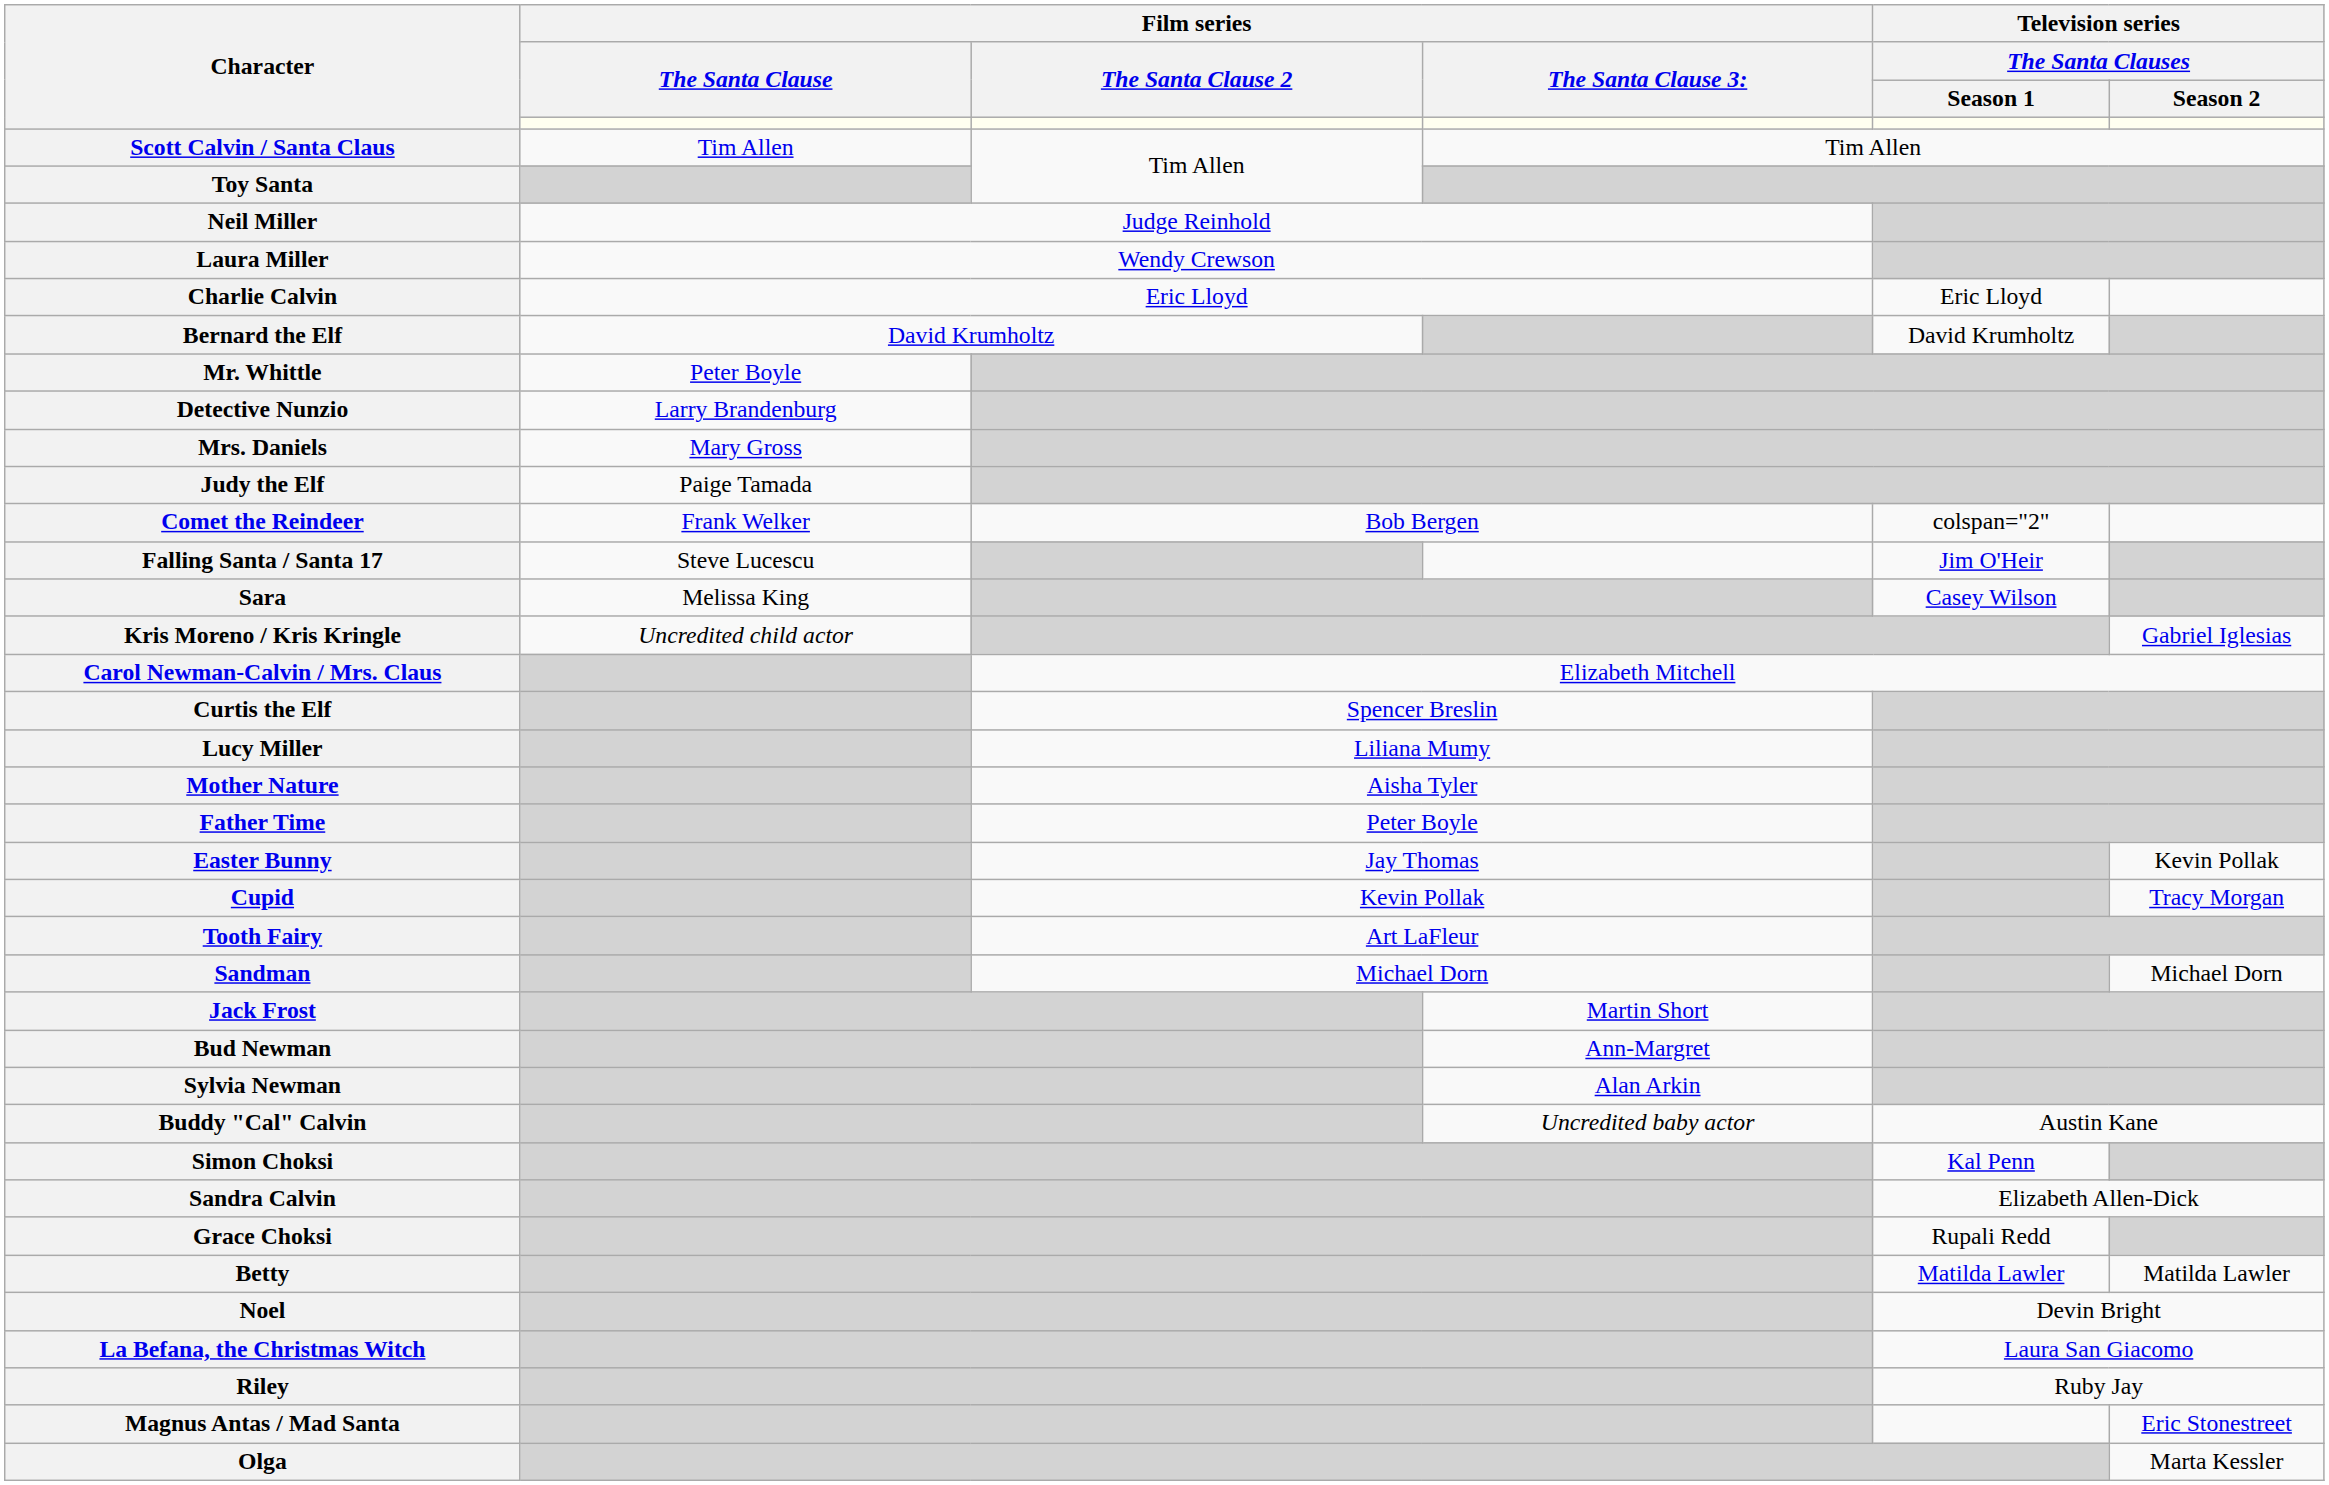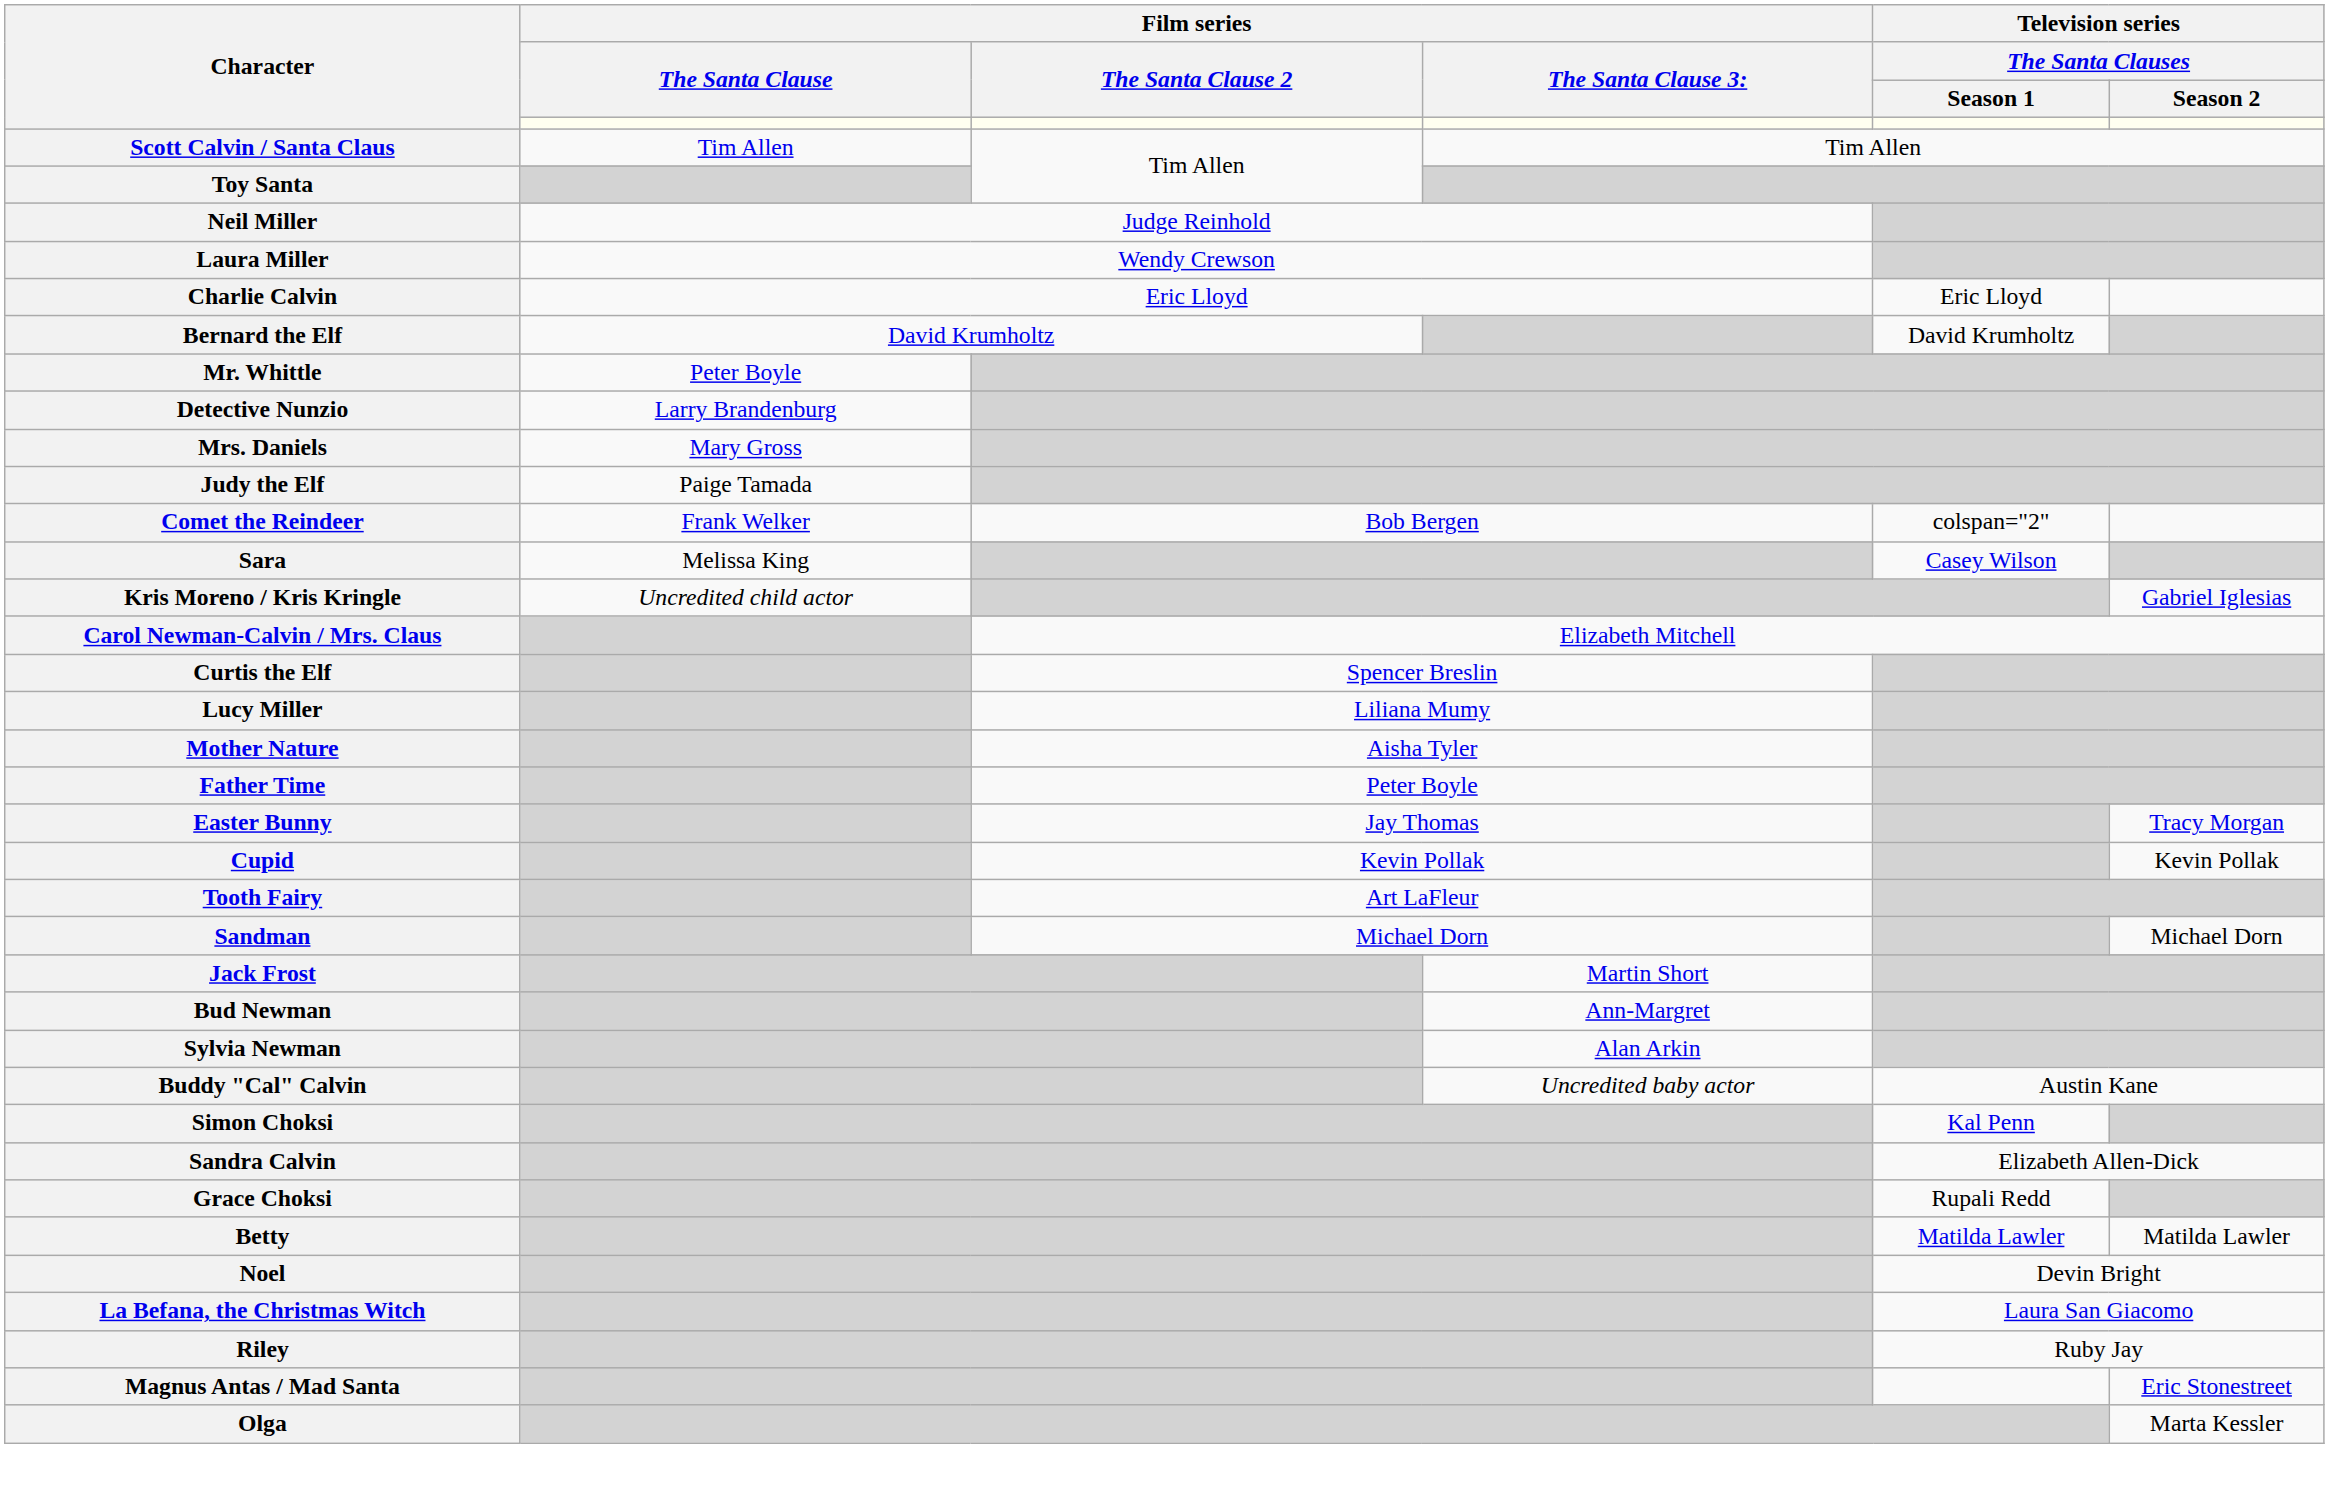- row: Falling Santa / Santa 17 | Steve Lucescu | Jim O'Heir
Easter Bunny | Television series / The Santa Clauses / Season 2: Kevin Pollak -> Tracy Morgan
Cupid | Television series / The Santa Clauses / Season 2: Tracy Morgan -> Kevin Pollak
